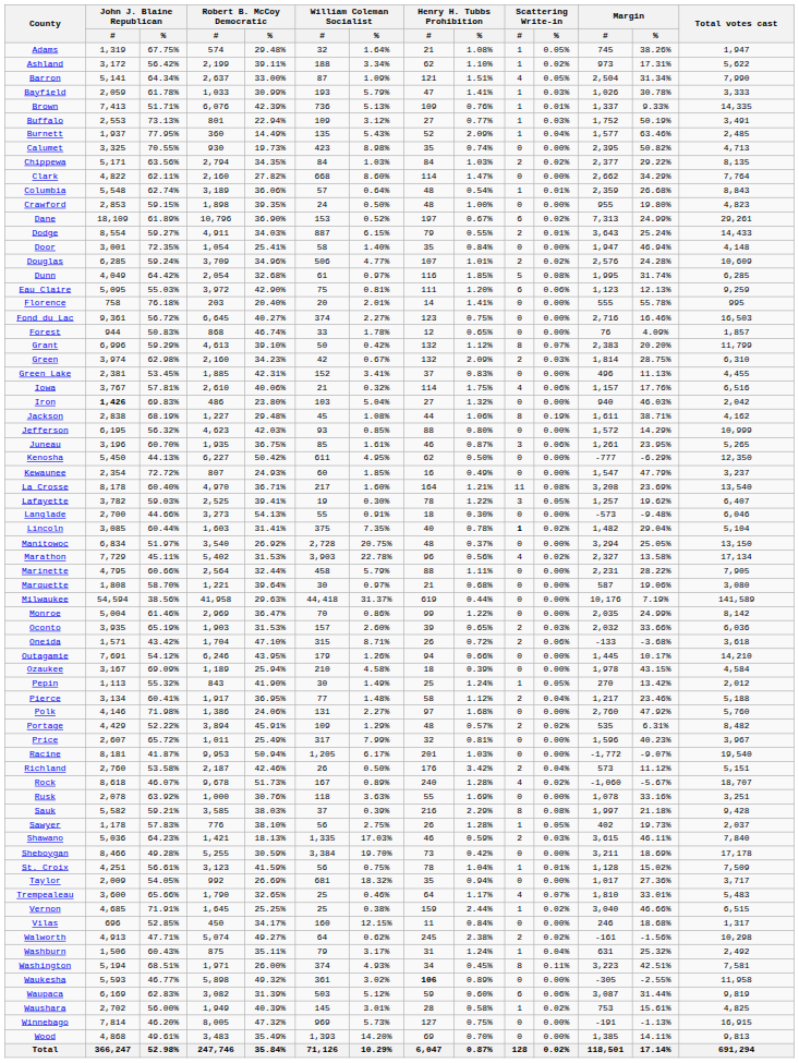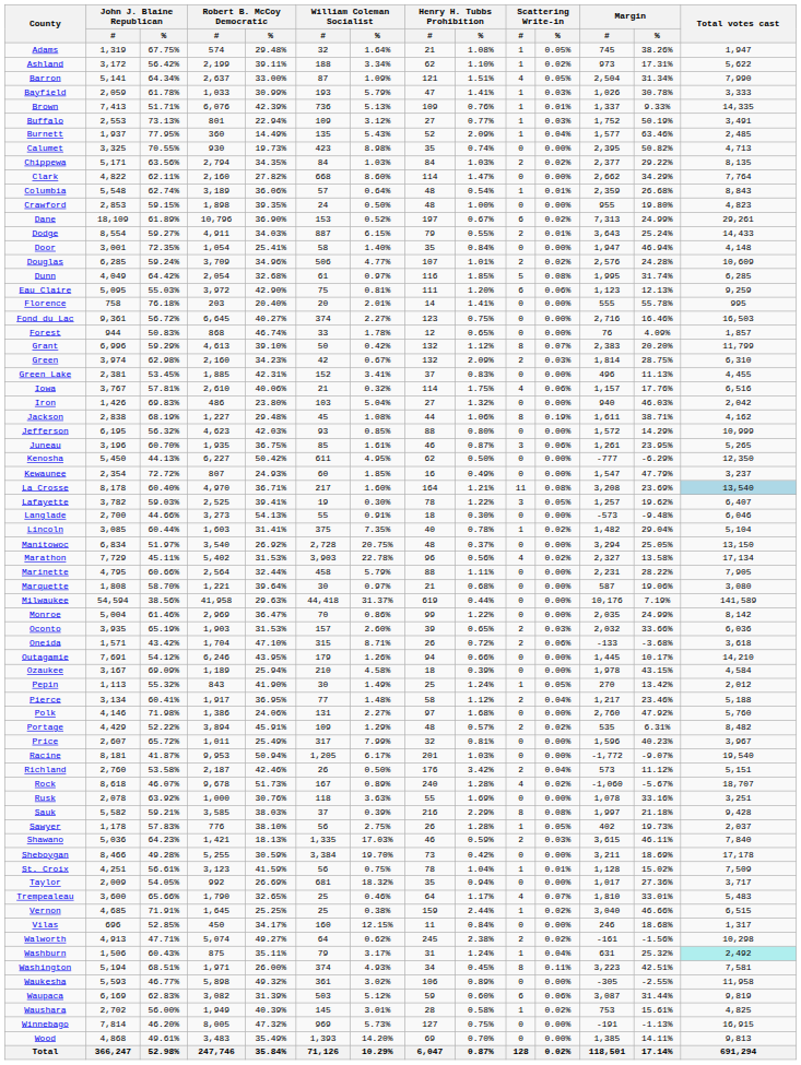Iron | John J. Blaine Republican / #: bold -> normal
La Crosse | Total votes cast: no background -> lightblue background
Lincoln | Scattering Write-in / #: bold -> normal
Washburn | Total votes cast: no background -> paleturquoise background
Waukesha | Henry H. Tubbs Prohibition / #: bold -> normal
